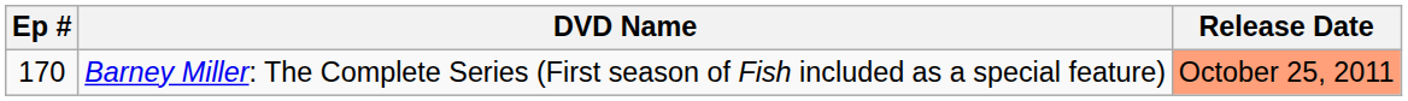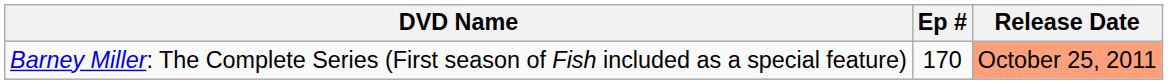columns swapped: DVD Name <-> Ep #
